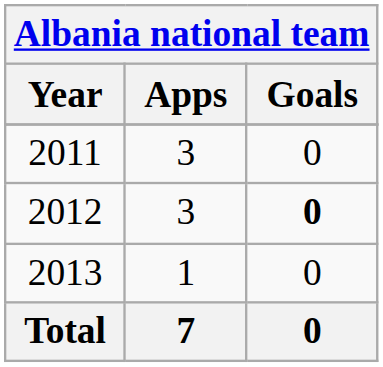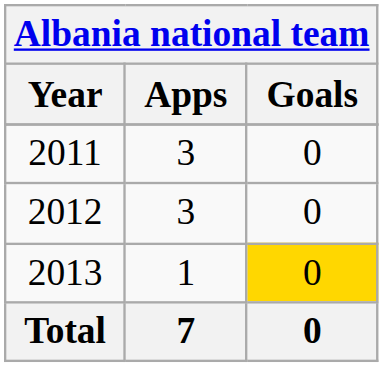2012 | Goals: bold -> normal
2013 | Goals: no background -> gold background
